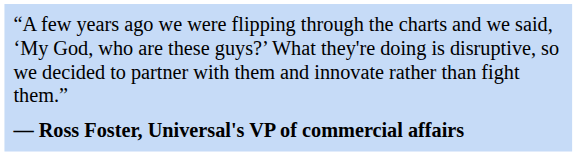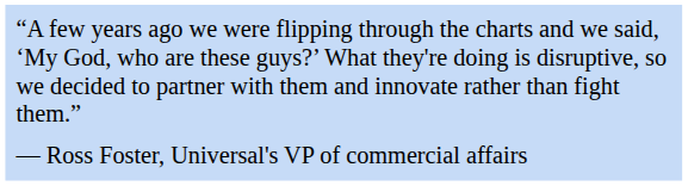row 2 | column 1: bold -> normal
